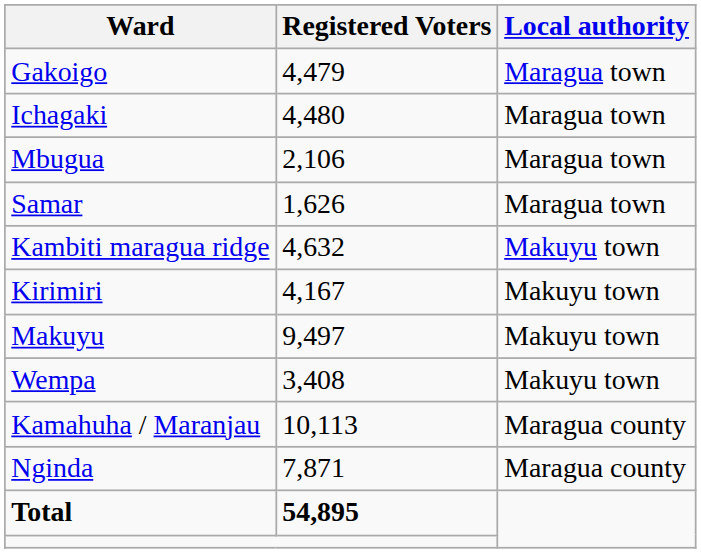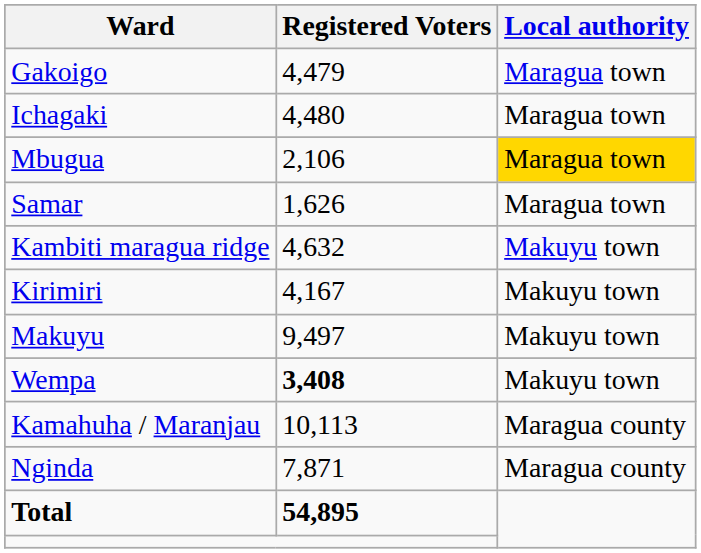Mbugua | Local authority: no background -> gold background
Wempa | Registered Voters: normal -> bold
